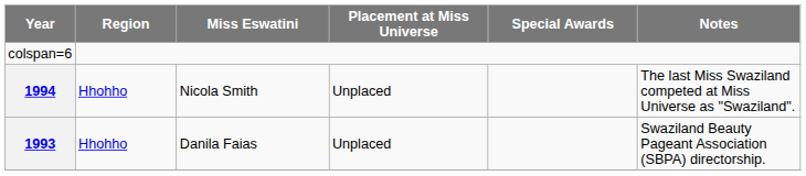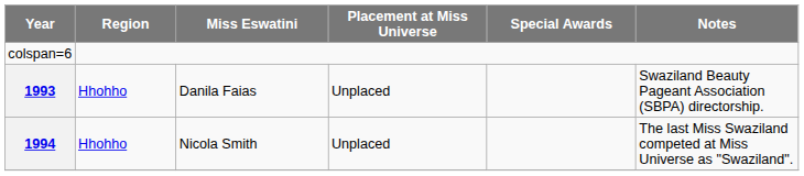rows swapped: Nicola Smith <-> Danila Faias
